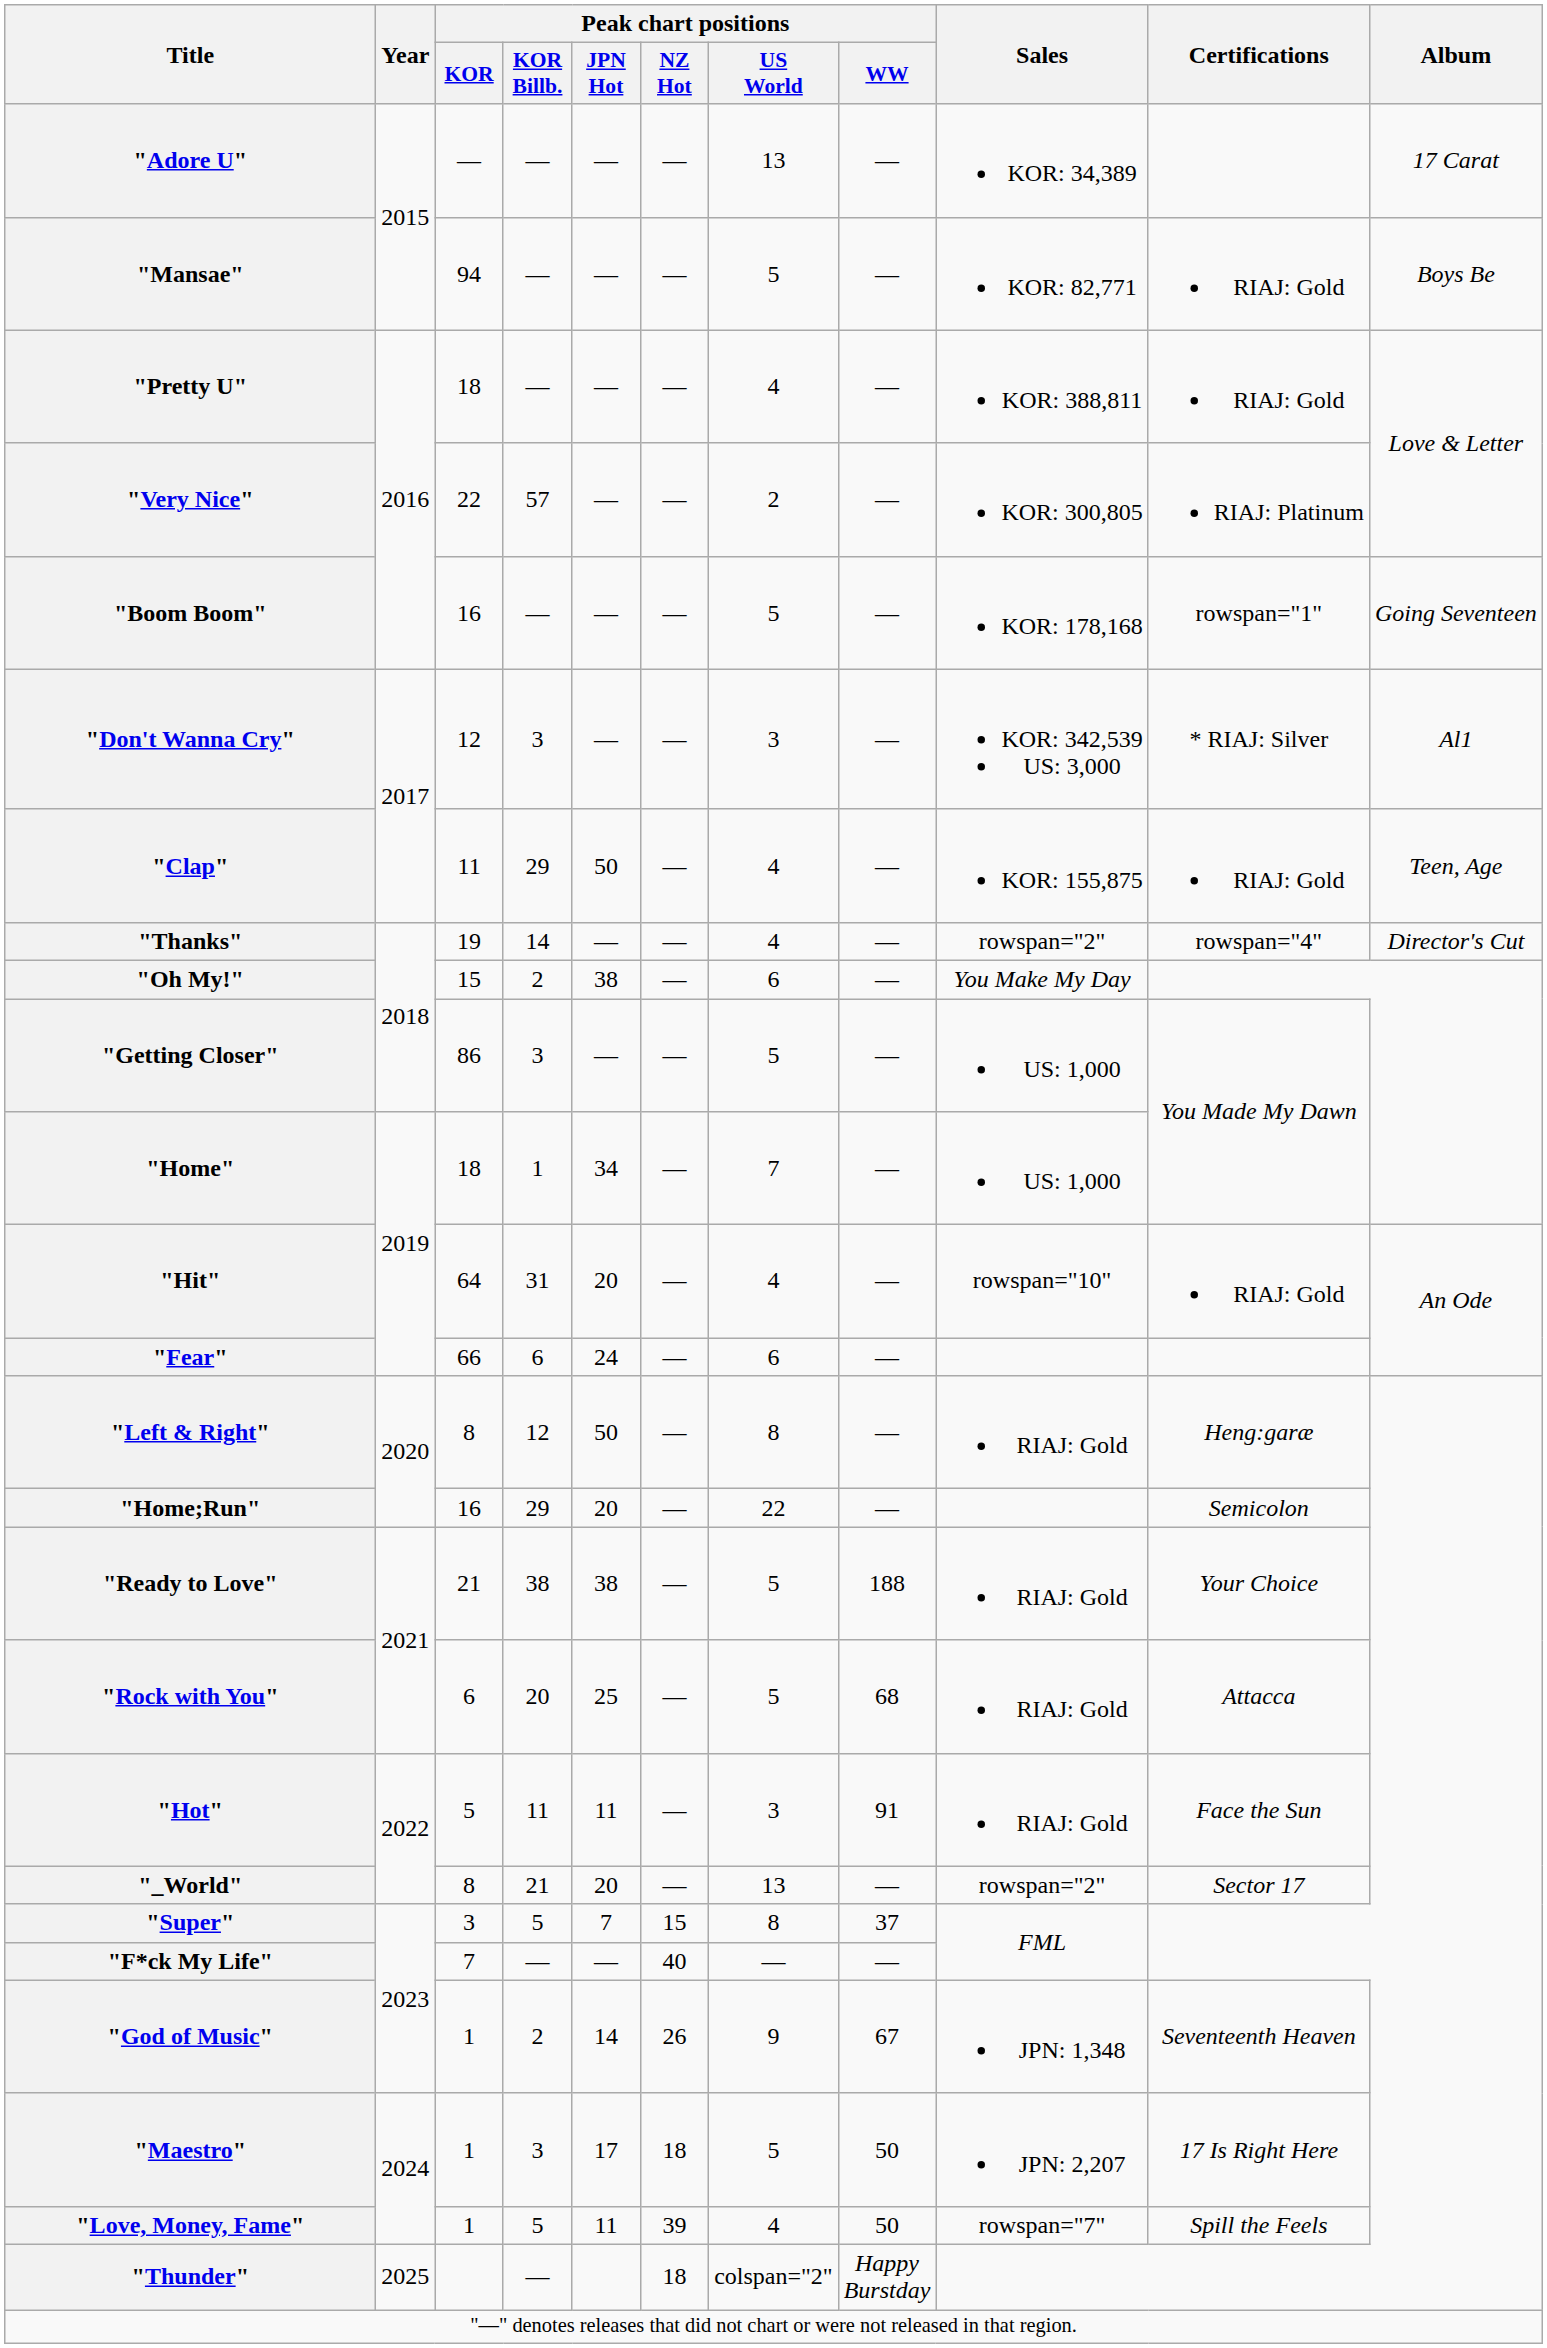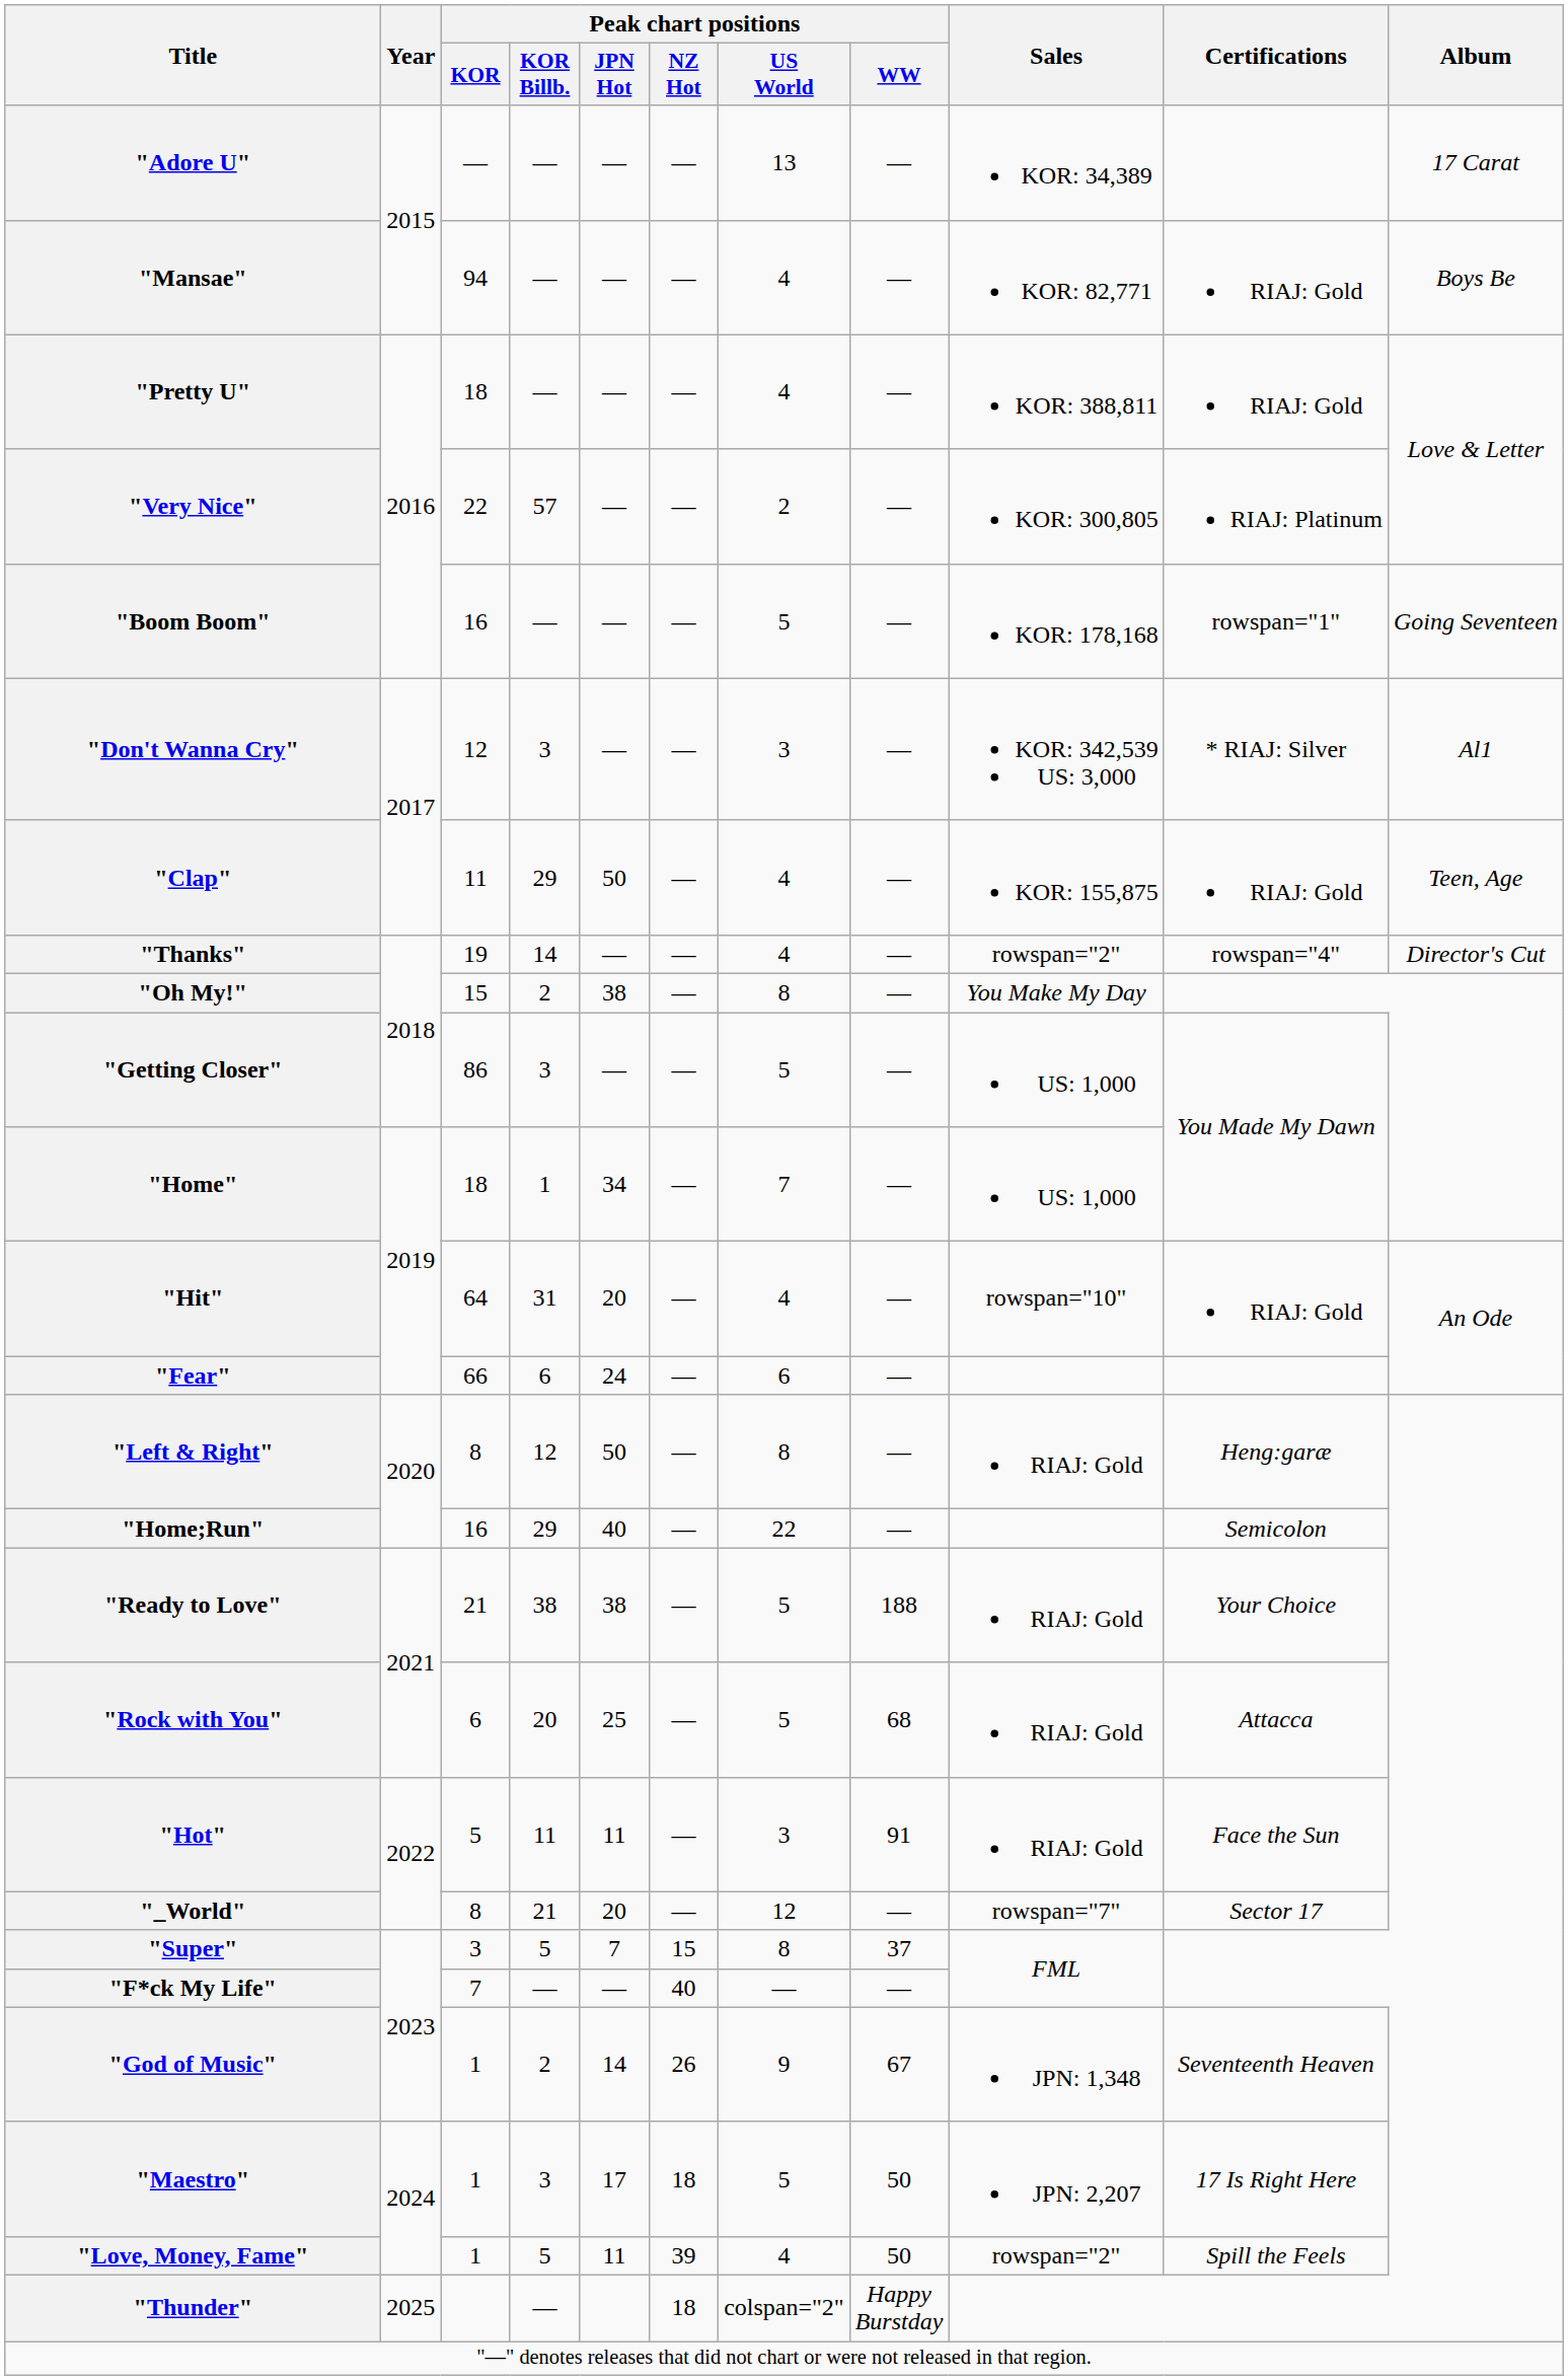"Mansae" | Peak chart positions / US World: 5 -> 4
"Oh My!" | Peak chart positions / US World: 6 -> 8
"Home;Run" | Peak chart positions / JPN Hot: 20 -> 40
"_World" | Peak chart positions / US World: 13 -> 12
"_World" | Sales: rowspan="2" -> rowspan="7"
"Love, Money, Fame" | Sales: rowspan="7" -> rowspan="2"
